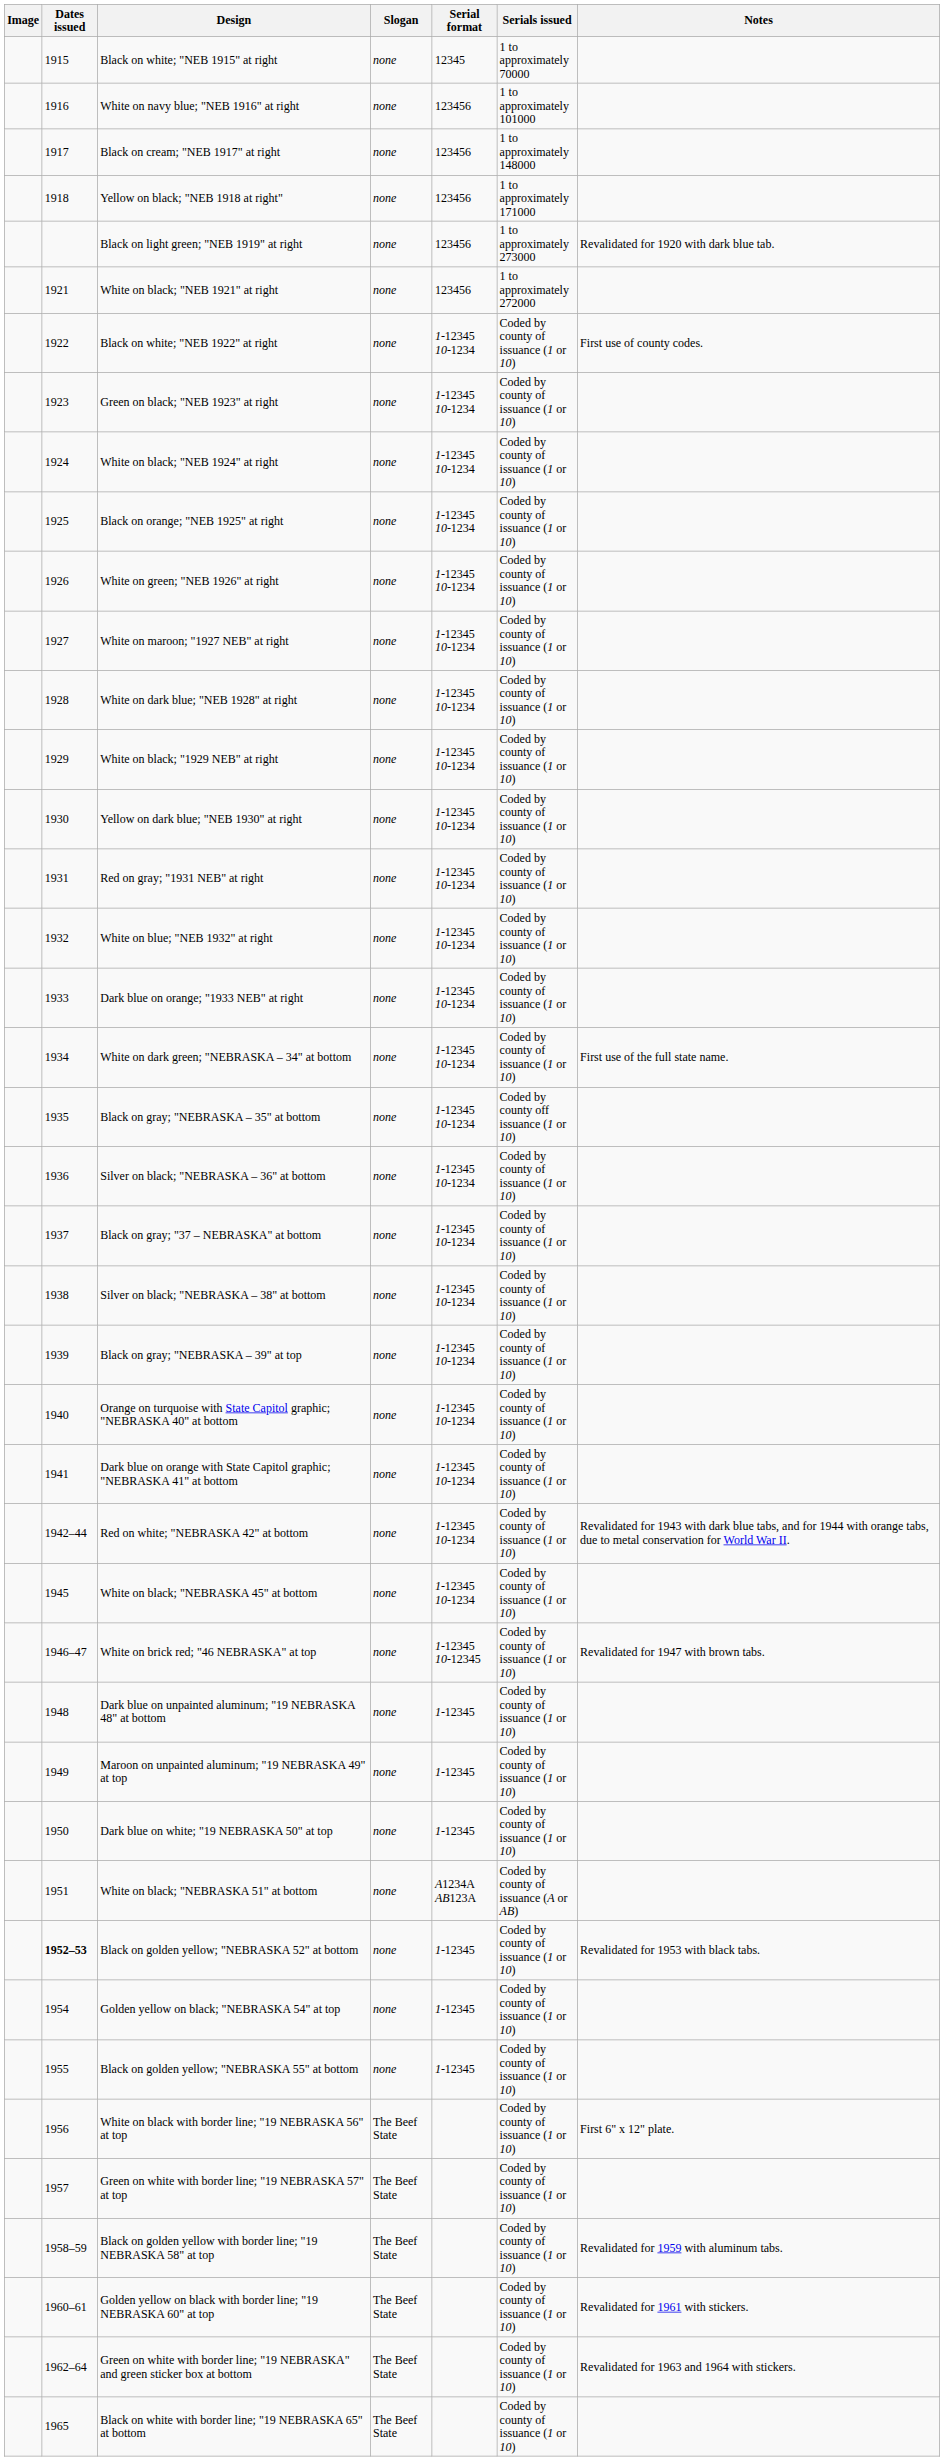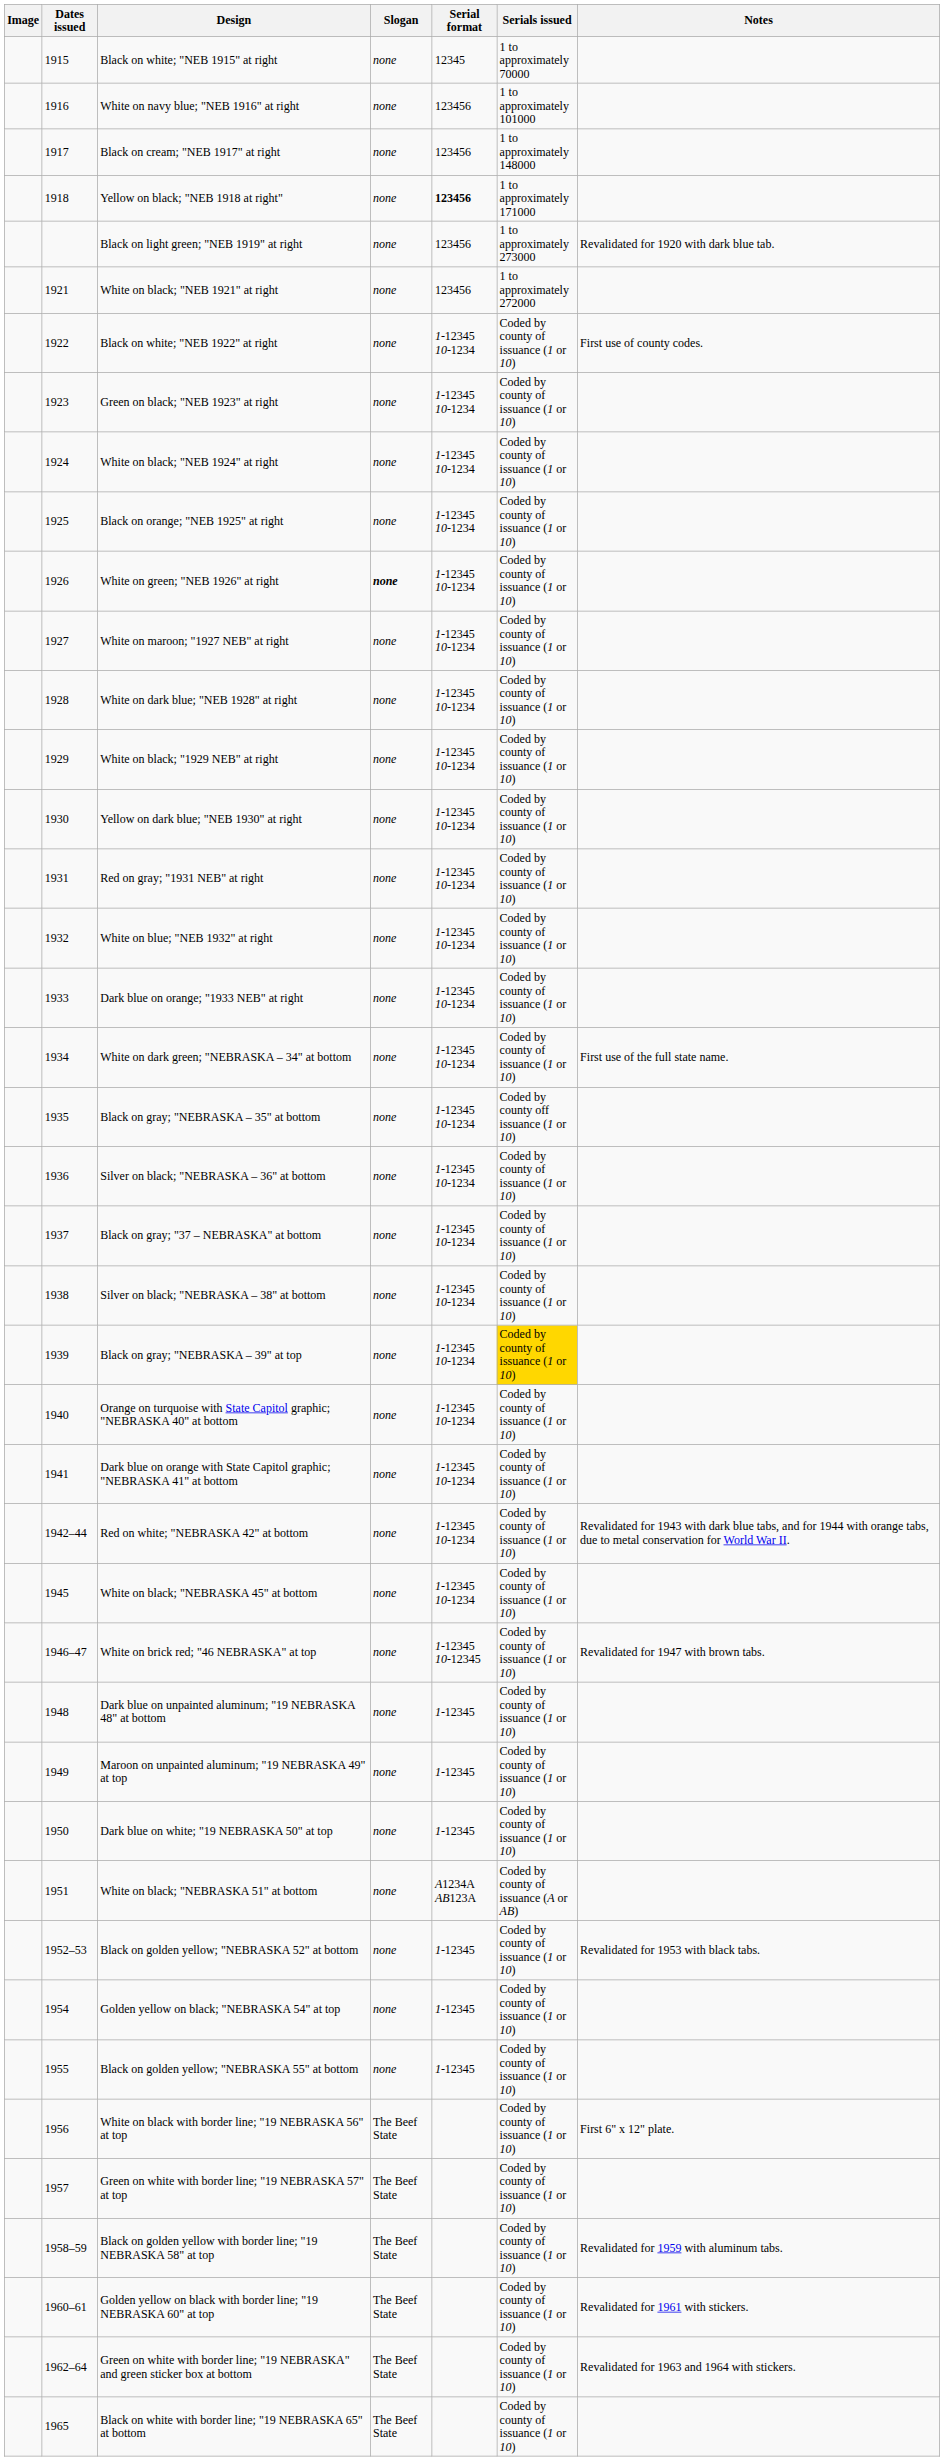Yellow on black; "NEB 1918 at right" | Serial format: normal -> bold
White on green; "NEB 1926" at right | Slogan: normal -> bold
Black on gray; "NEBRASKA – 39" at top | Serials issued: no background -> gold background
Black on golden yellow; "NEBRASKA 52" at bottom | Dates issued: bold -> normal
